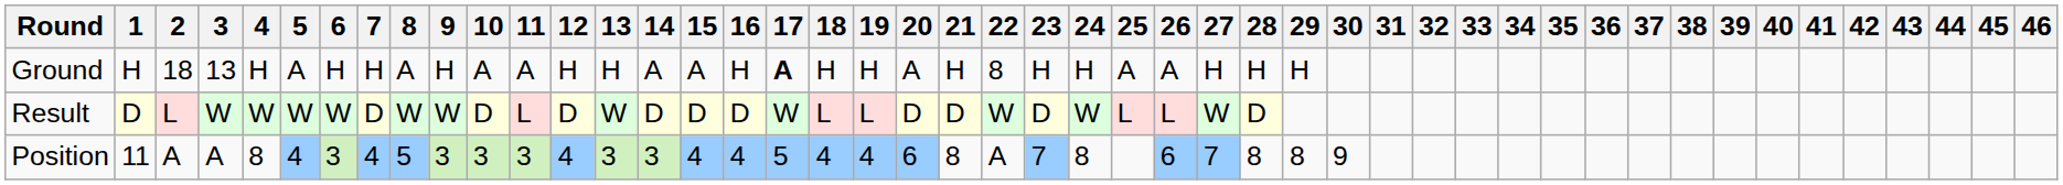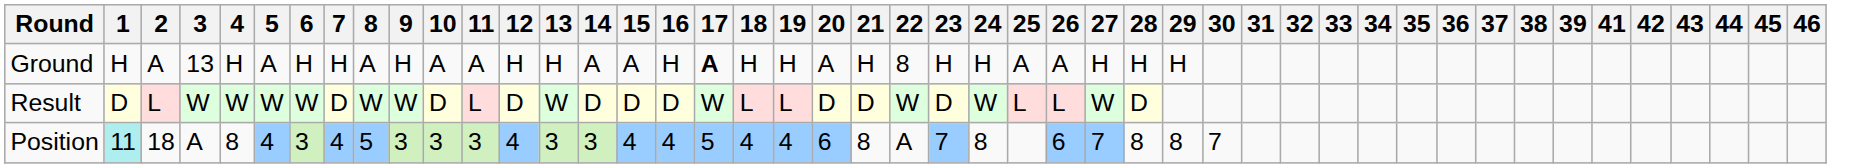- column: 40
Ground | 2: 18 -> A
Position | 1: no background -> paleturquoise background
Position | 2: A -> 18
Position | 30: 9 -> 7
